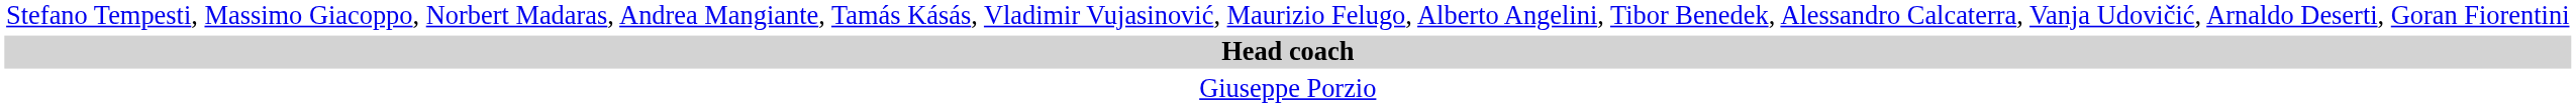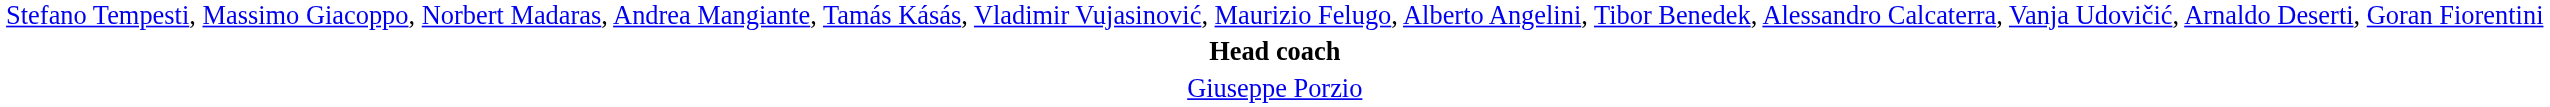row 2 | column 1: lightgrey background -> no background
